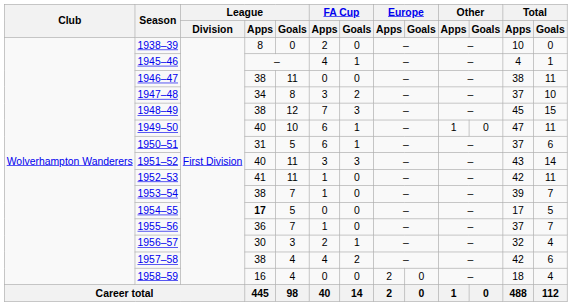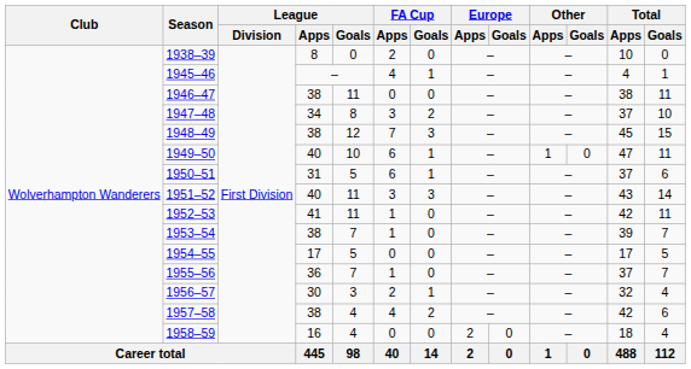1954–55 | League / Apps: bold -> normal
